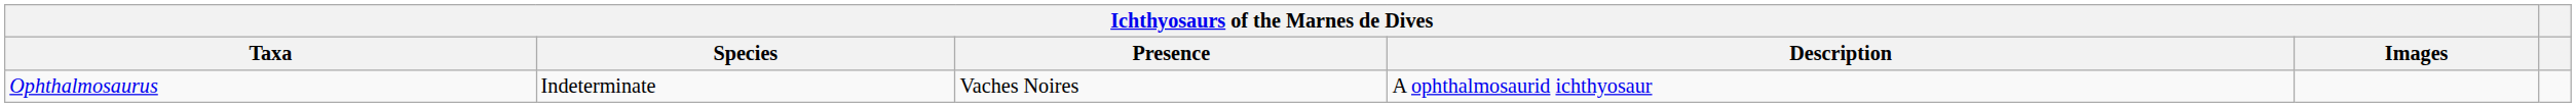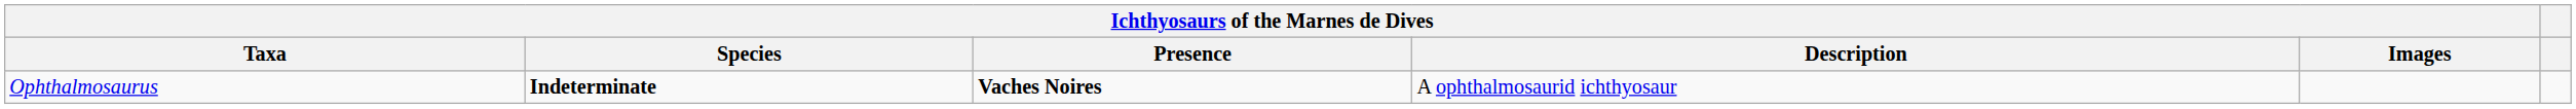Ophthalmosaurus | Ichthyosaurs of the Marnes de Dives / Species: normal -> bold
Ophthalmosaurus | Ichthyosaurs of the Marnes de Dives / Presence: normal -> bold
